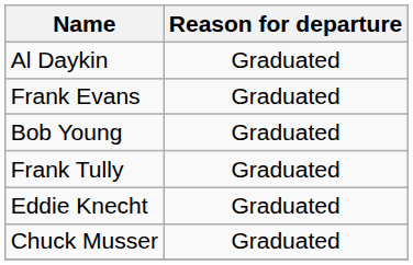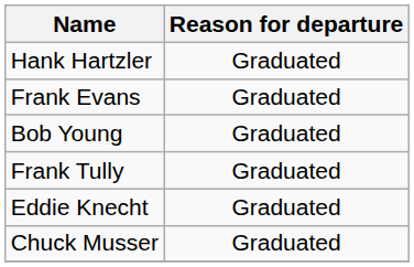+ row: Hank Hartzler | Graduated
- row: Al Daykin | Graduated
